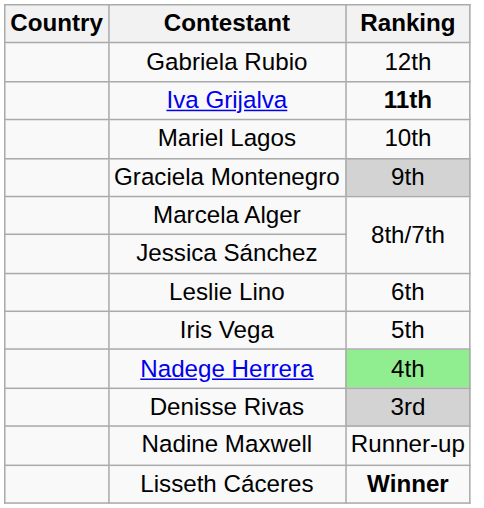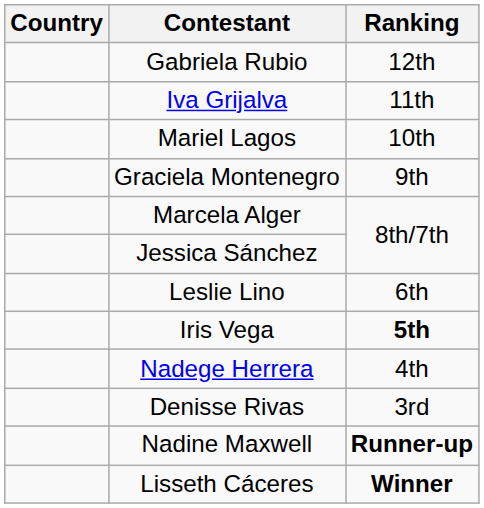Iva Grijalva | Ranking: bold -> normal
Graciela Montenegro | Ranking: lightgrey background -> no background
Iris Vega | Ranking: normal -> bold
Nadege Herrera | Ranking: lightgreen background -> no background
Denisse Rivas | Ranking: lightgrey background -> no background
Nadine Maxwell | Ranking: normal -> bold
